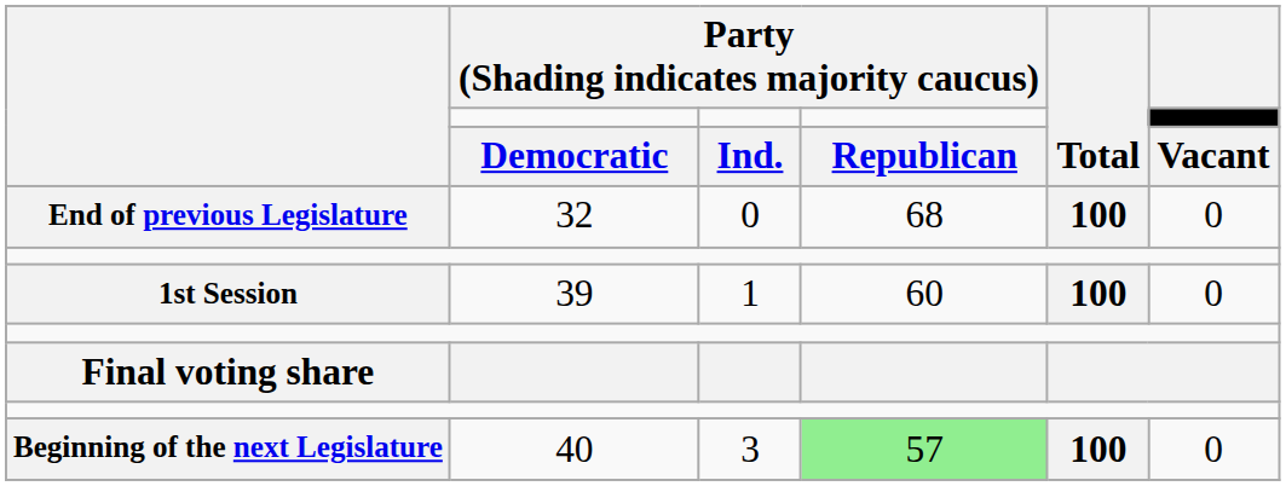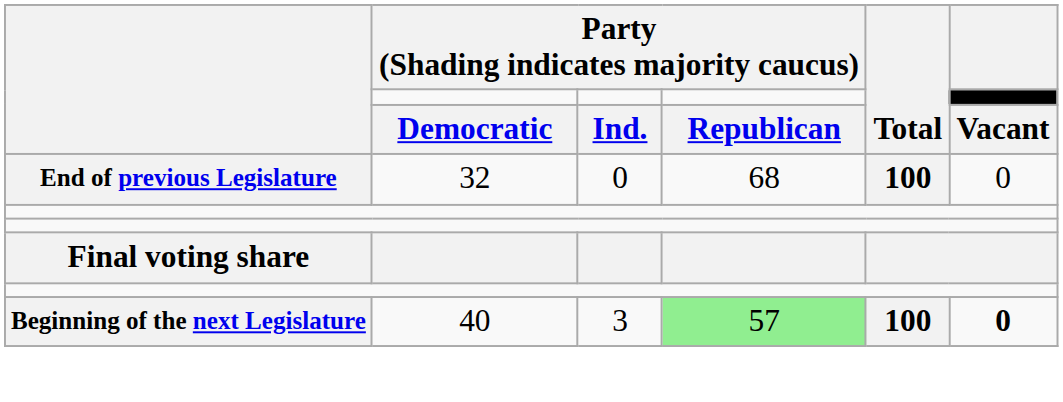- row: 1st Session | 39 | 1 | 60 | 100 | 0
Beginning of the next Legislature | column 6: normal -> bold
